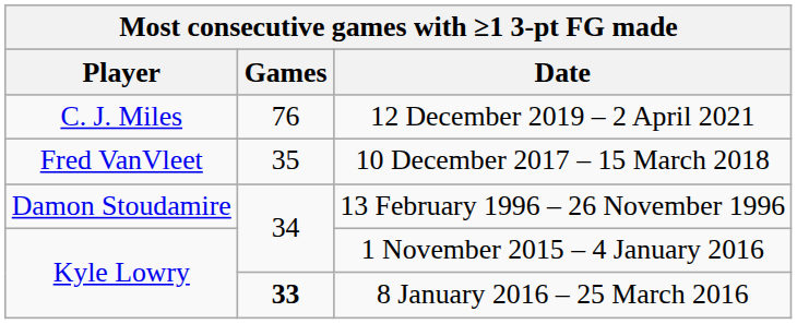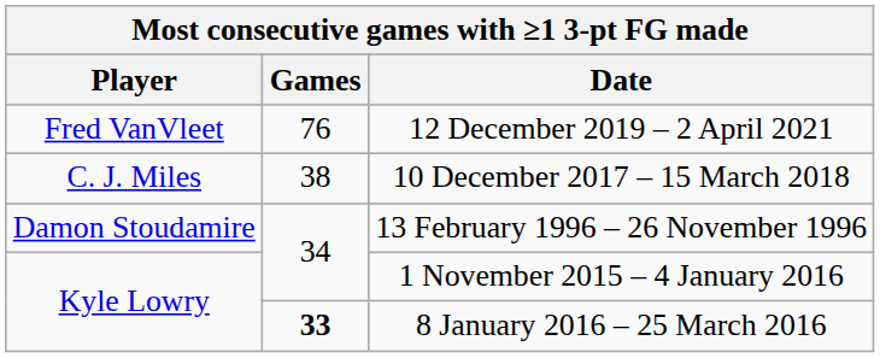12 December 2019 – 2 April 2021 | Player: C. J. Miles -> Fred VanVleet
10 December 2017 – 15 March 2018 | Player: Fred VanVleet -> C. J. Miles
10 December 2017 – 15 March 2018 | Games: 35 -> 38
